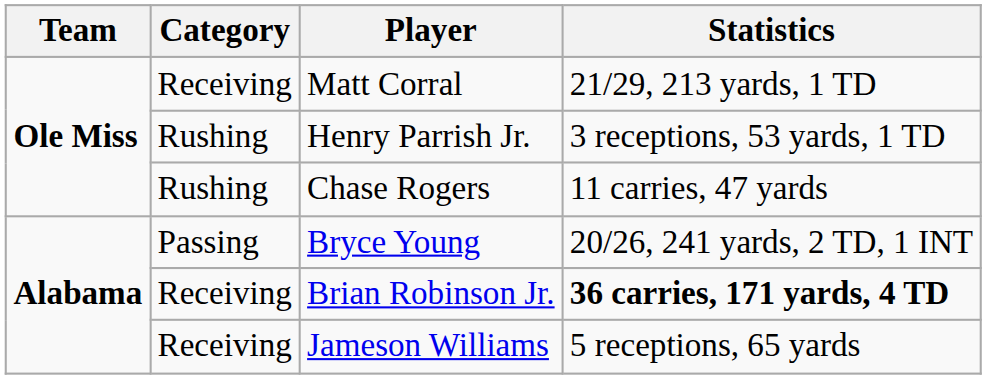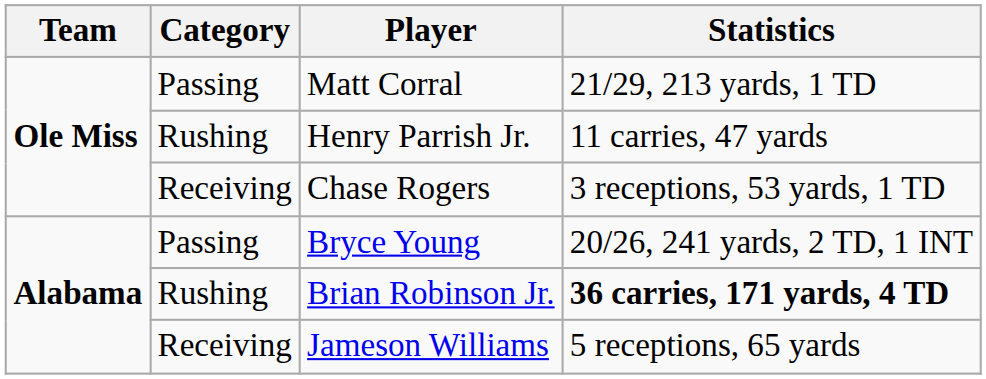Matt Corral | Category: Receiving -> Passing
Henry Parrish Jr. | Statistics: 3 receptions, 53 yards, 1 TD -> 11 carries, 47 yards
Chase Rogers | Category: Rushing -> Receiving
Chase Rogers | Statistics: 11 carries, 47 yards -> 3 receptions, 53 yards, 1 TD
Brian Robinson Jr. | Category: Receiving -> Rushing
